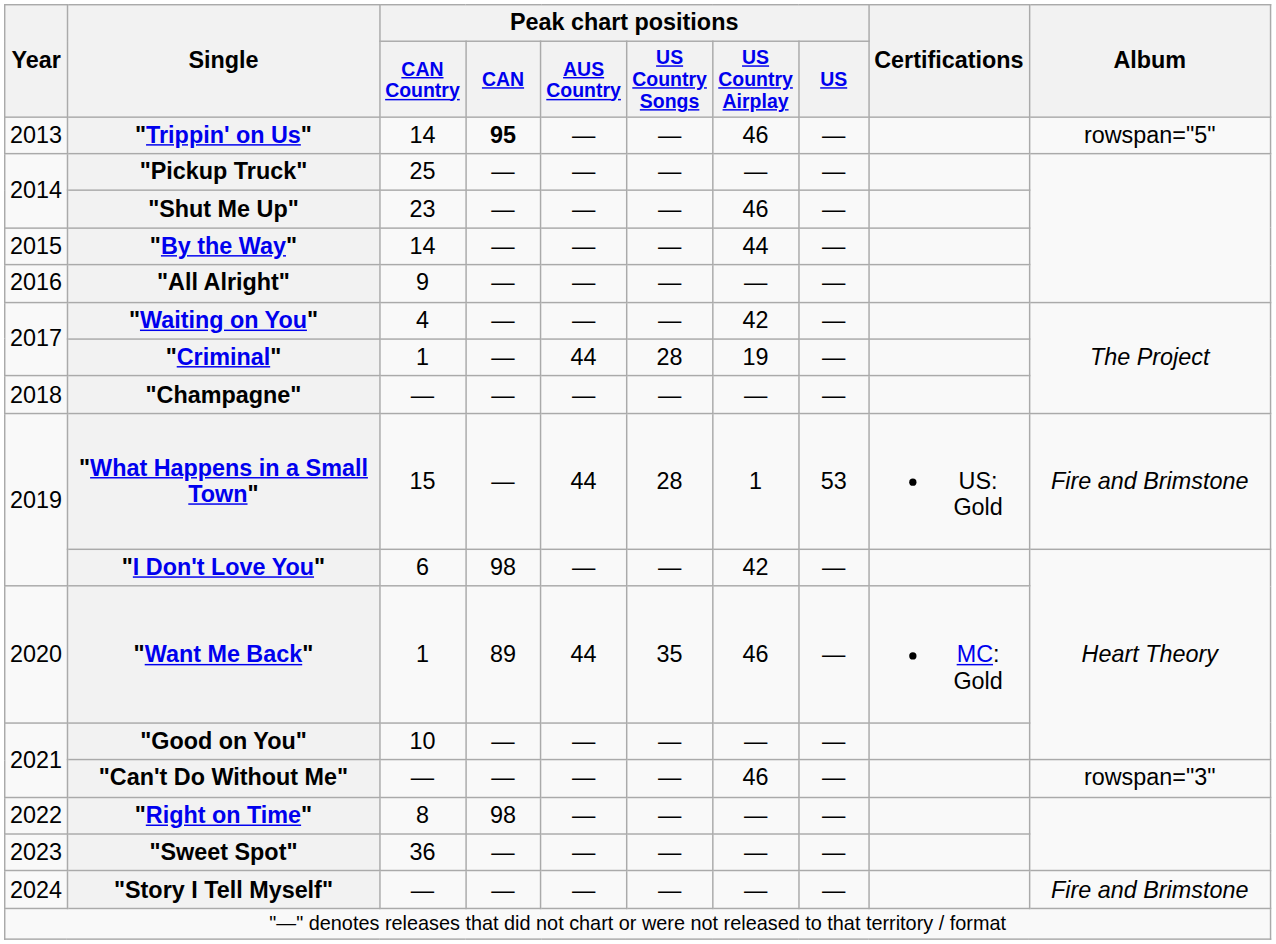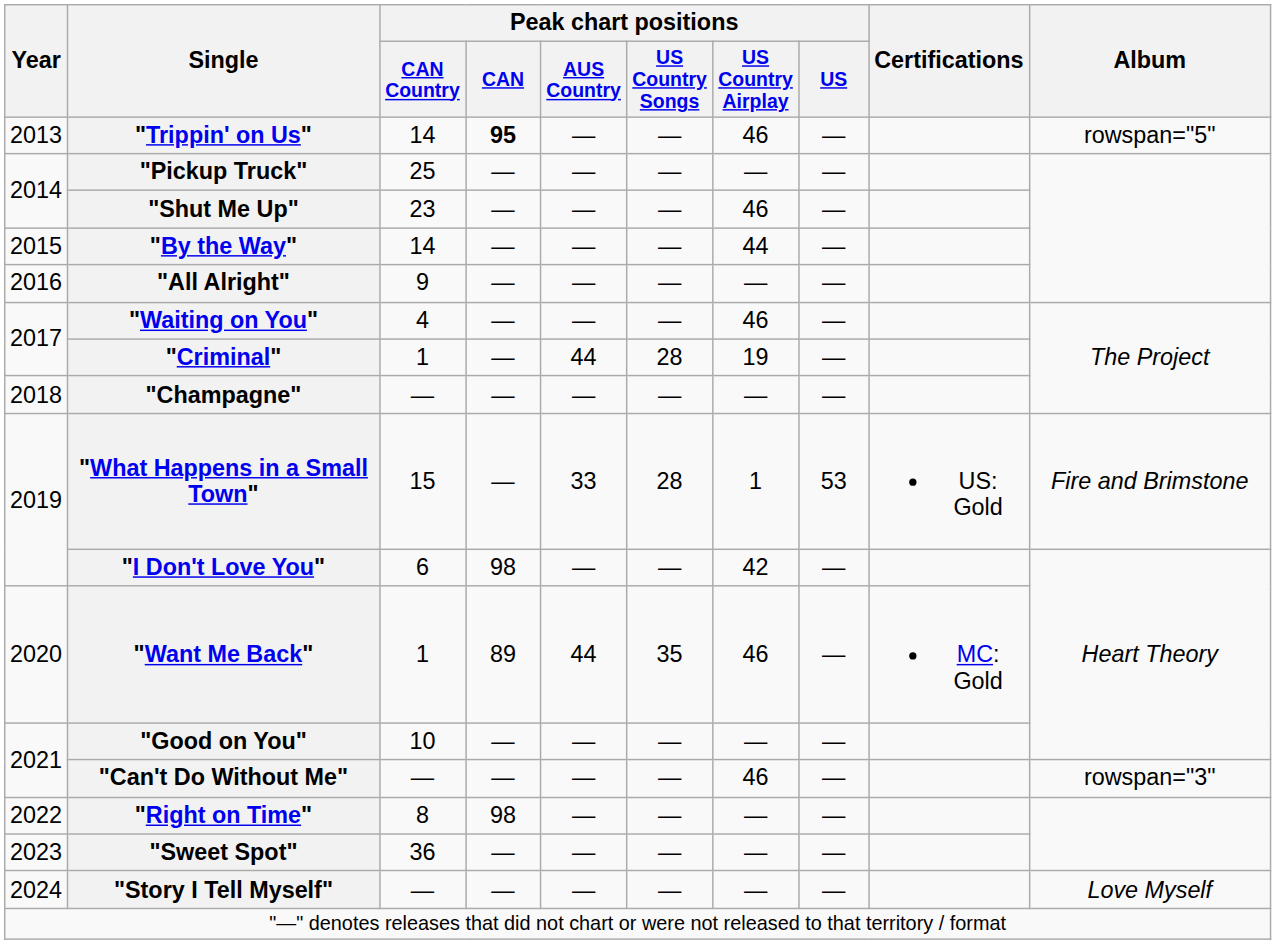"Waiting on You" | Peak chart positions / US Country Airplay: 42 -> 46
"What Happens in a Small Town" | Peak chart positions / AUS Country: 44 -> 33
"Story I Tell Myself" | Album: Fire and Brimstone -> Love Myself
